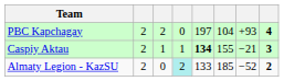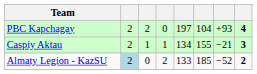Caspiy Aktau | column 5: bold -> normal
Almaty Legion - KazSU | column 2: no background -> lightblue background
Almaty Legion - KazSU | column 4: paleturquoise background -> no background
